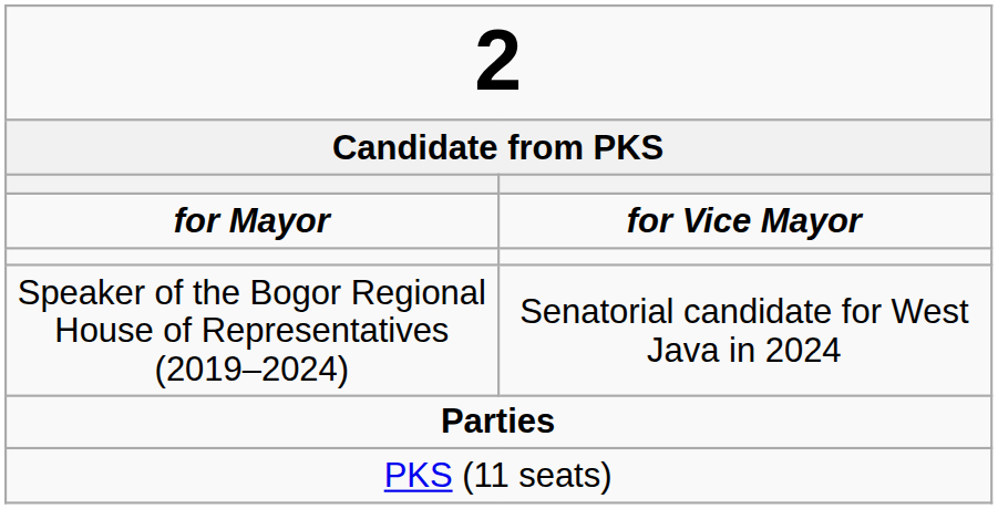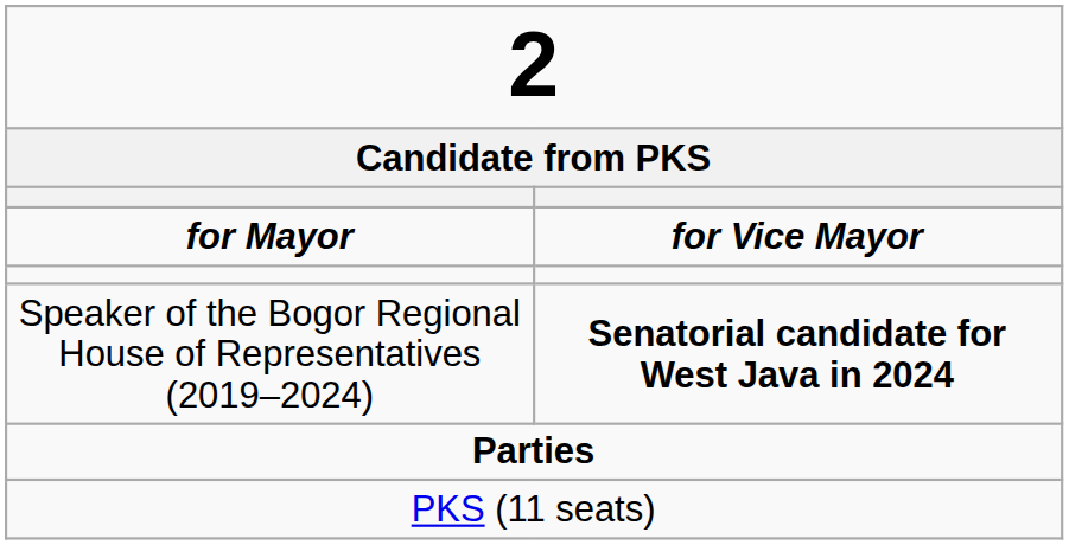row 6 | column 2: normal -> bold
